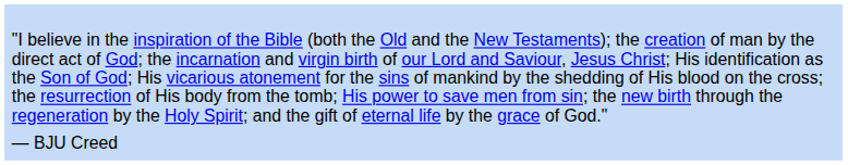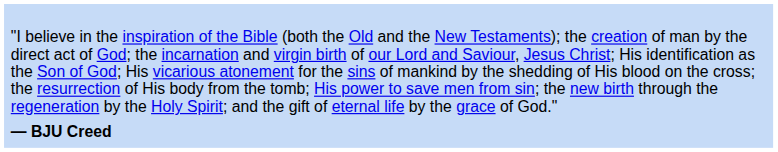row 2 | column 1: normal -> bold
